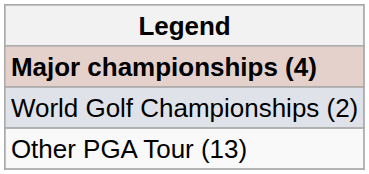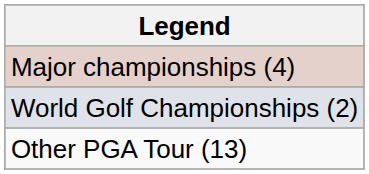row 2 | column 1: bold -> normal
